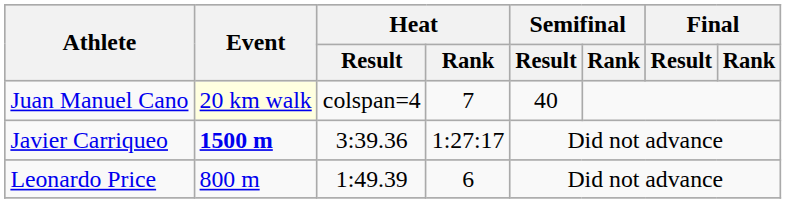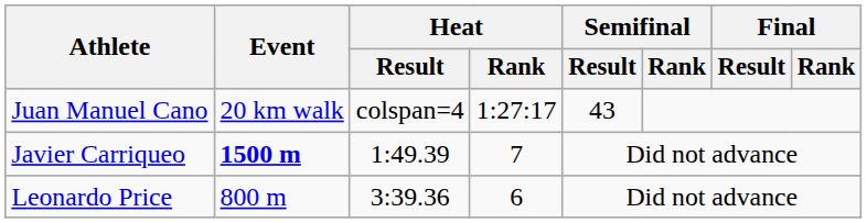Juan Manuel Cano | Event: lightyellow background -> no background
Juan Manuel Cano | Heat / Rank: 7 -> 1:27:17
Juan Manuel Cano | Semifinal / Result: 40 -> 43
Javier Carriqueo | Heat / Result: 3:39.36 -> 1:49.39
Javier Carriqueo | Heat / Rank: 1:27:17 -> 7
Leonardo Price | Heat / Result: 1:49.39 -> 3:39.36
